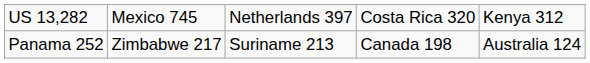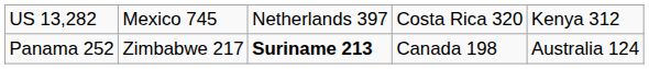Panama 252 | column 3: normal -> bold
